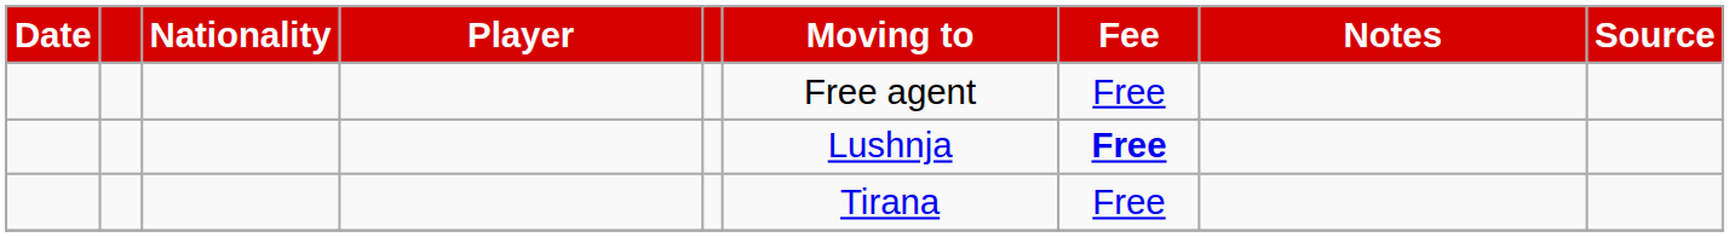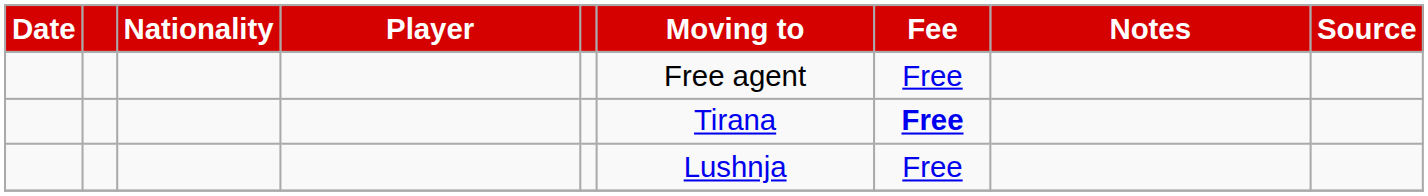row 3 | Moving to: Lushnja -> Tirana
row 4 | Moving to: Tirana -> Lushnja
